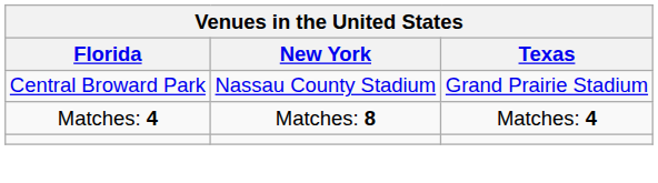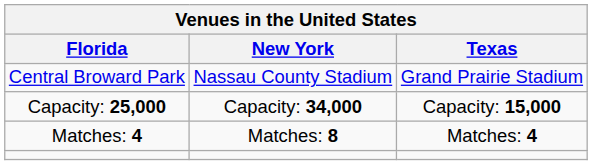+ row: Capacity: 25,000 | Capacity: 34,000 | Capacity: 15,000
